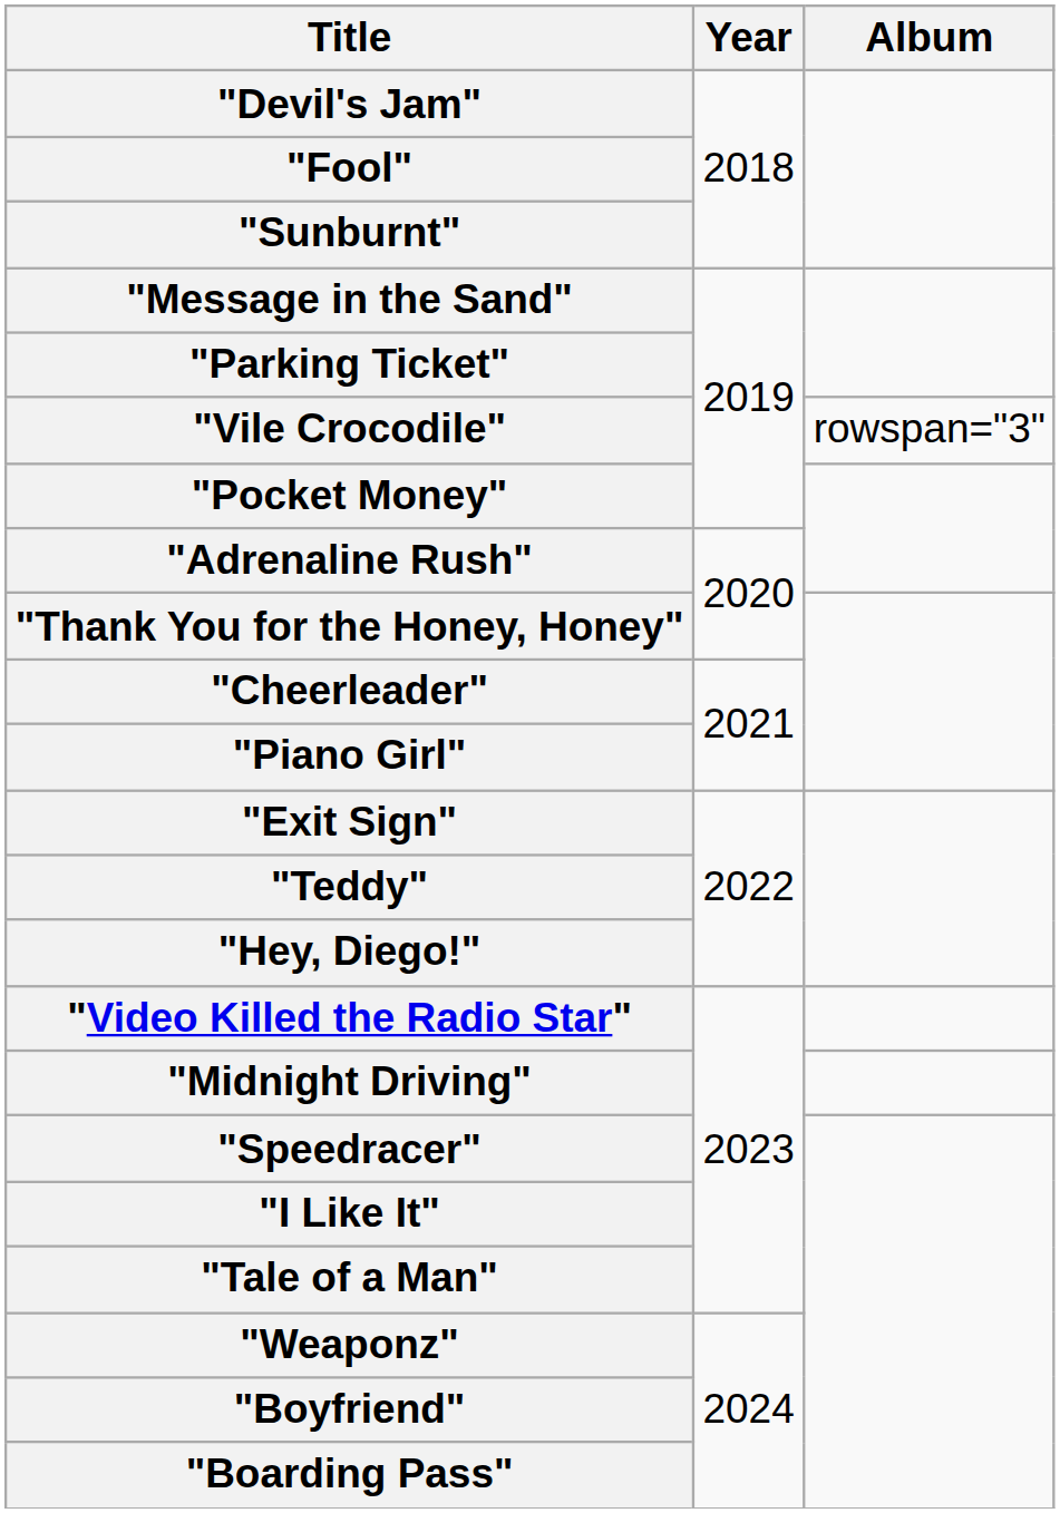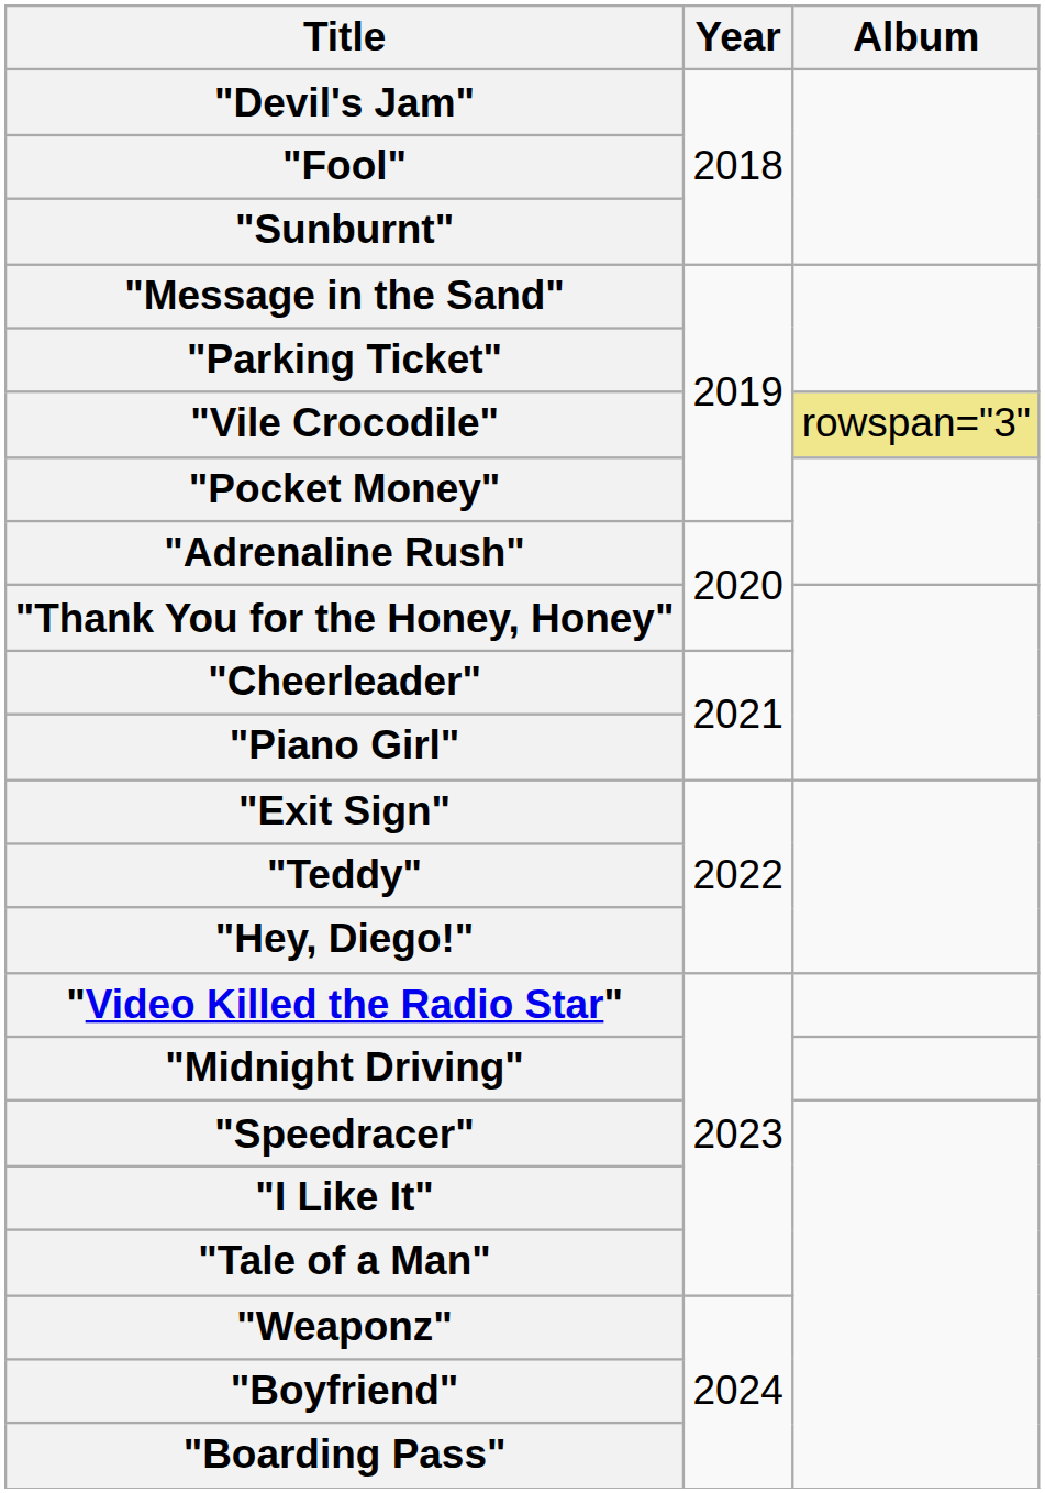"Vile Crocodile" | Album: no background -> khaki background
